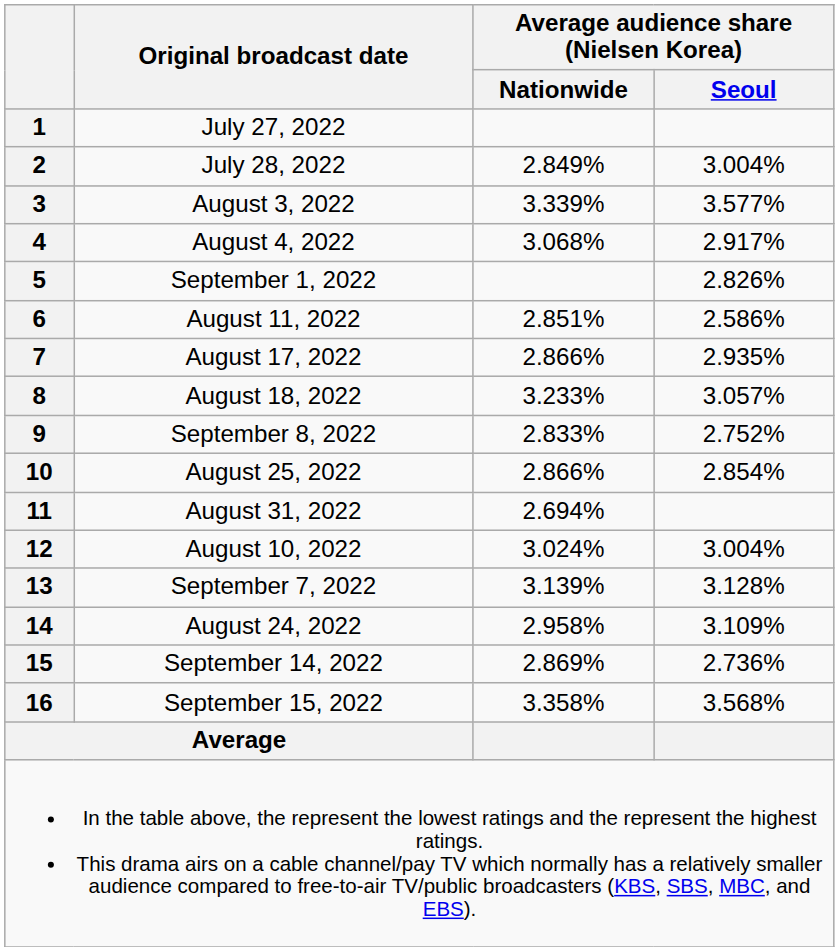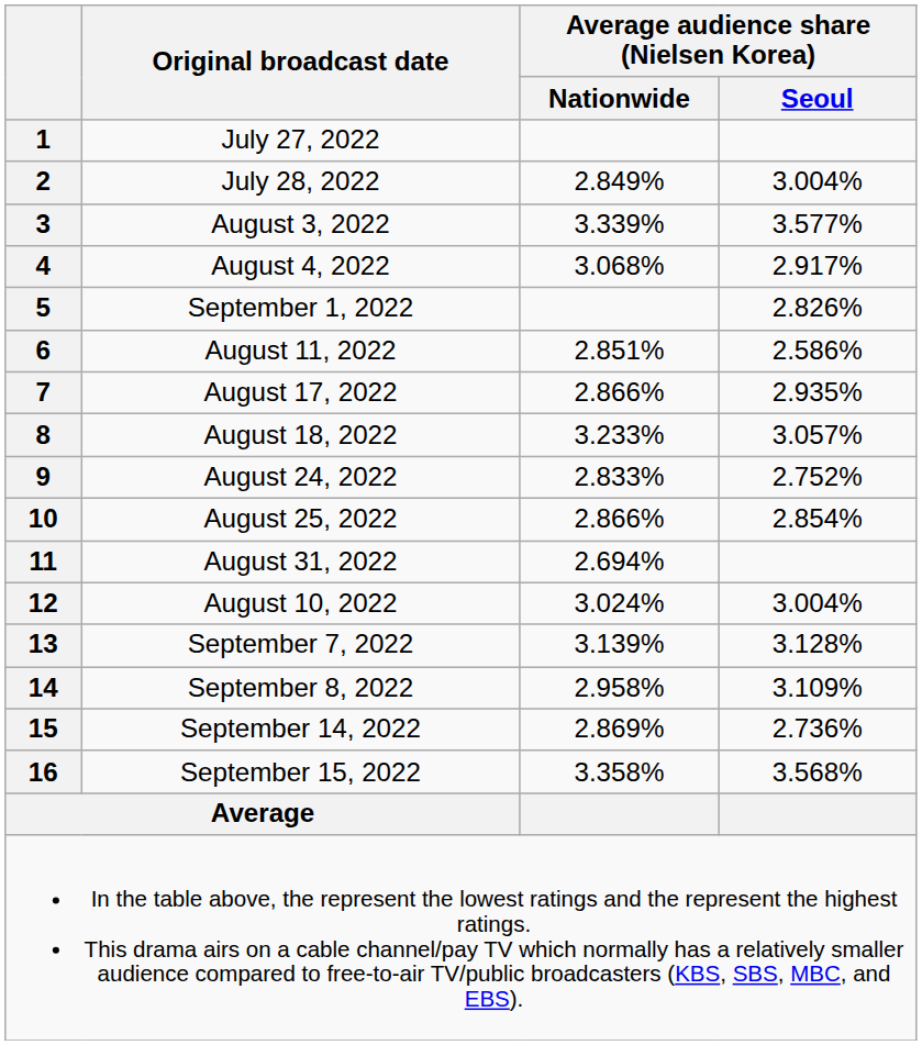9 | Original broadcast date: September 8, 2022 -> August 24, 2022
14 | Original broadcast date: August 24, 2022 -> September 8, 2022
